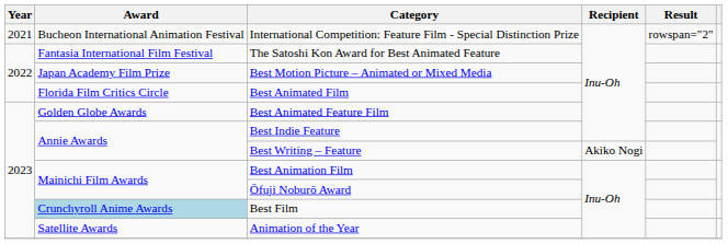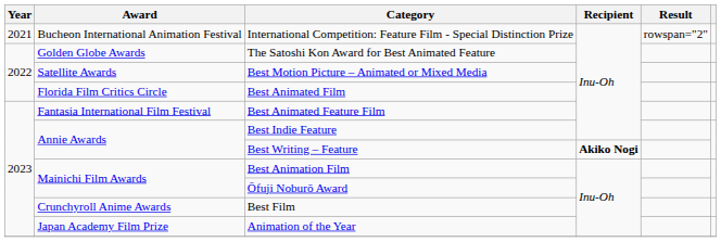The Satoshi Kon Award for Best Animated Feature | Award: Fantasia International Film Festival -> Golden Globe Awards
Best Motion Picture – Animated or Mixed Media | Award: Japan Academy Film Prize -> Satellite Awards
Best Animated Feature Film | Award: Golden Globe Awards -> Fantasia International Film Festival
Best Writing – Feature | Recipient: normal -> bold
Best Film | Award: lightblue background -> no background
Animation of the Year | Award: Satellite Awards -> Japan Academy Film Prize
